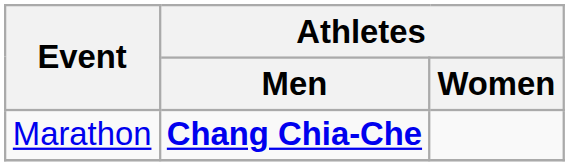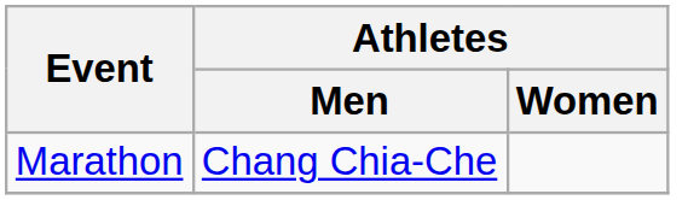Marathon | Athletes / Men: bold -> normal
